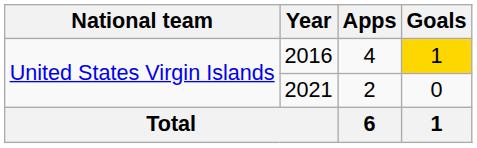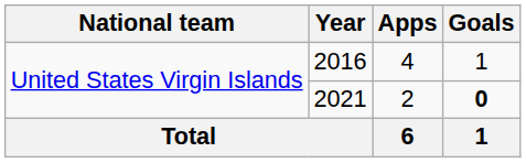2016 | Goals: gold background -> no background
2021 | Goals: normal -> bold
